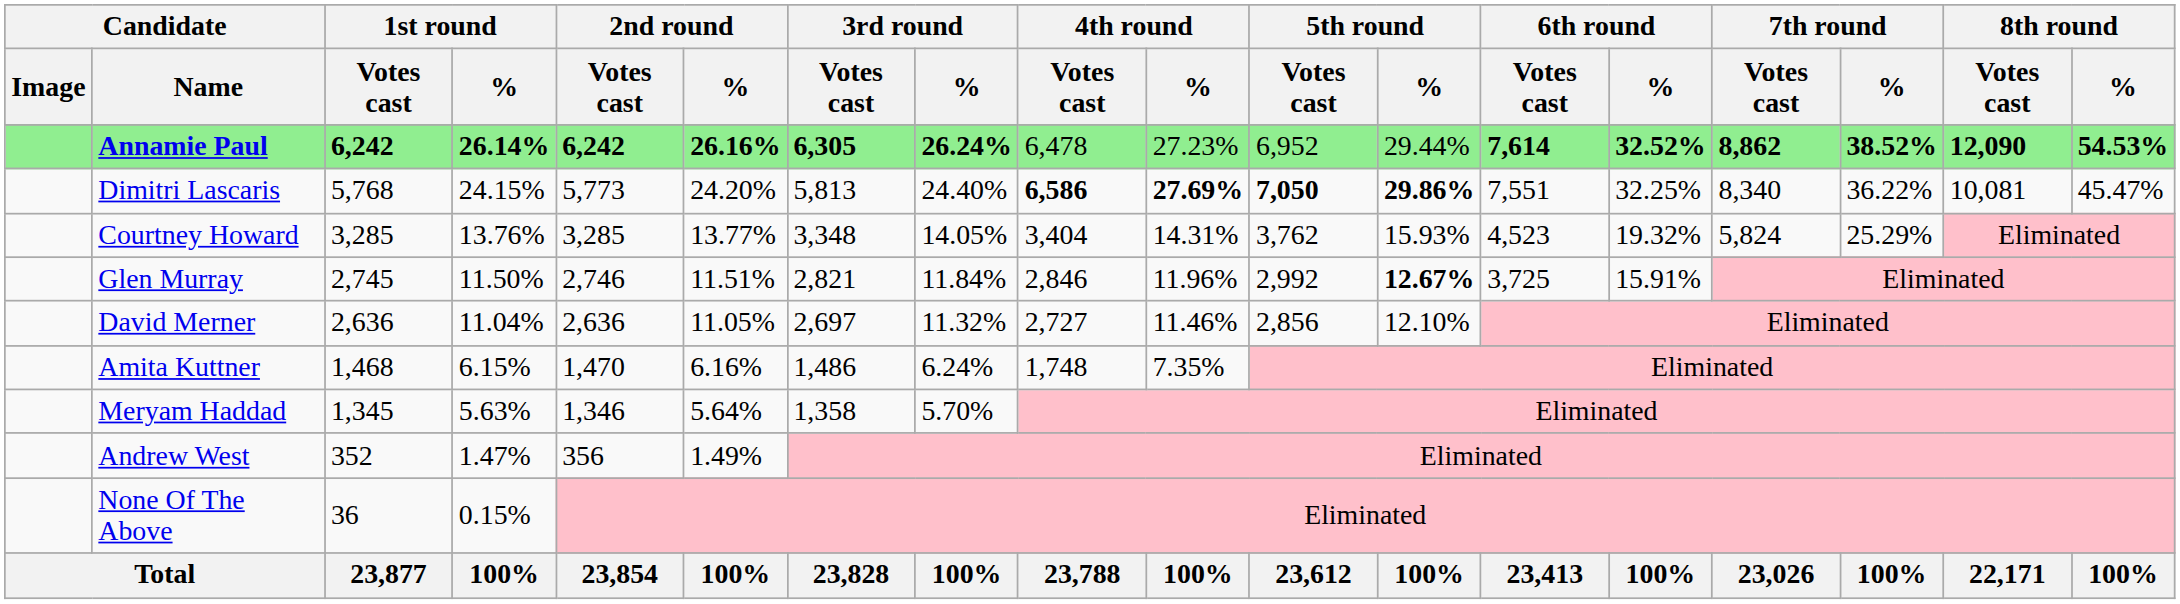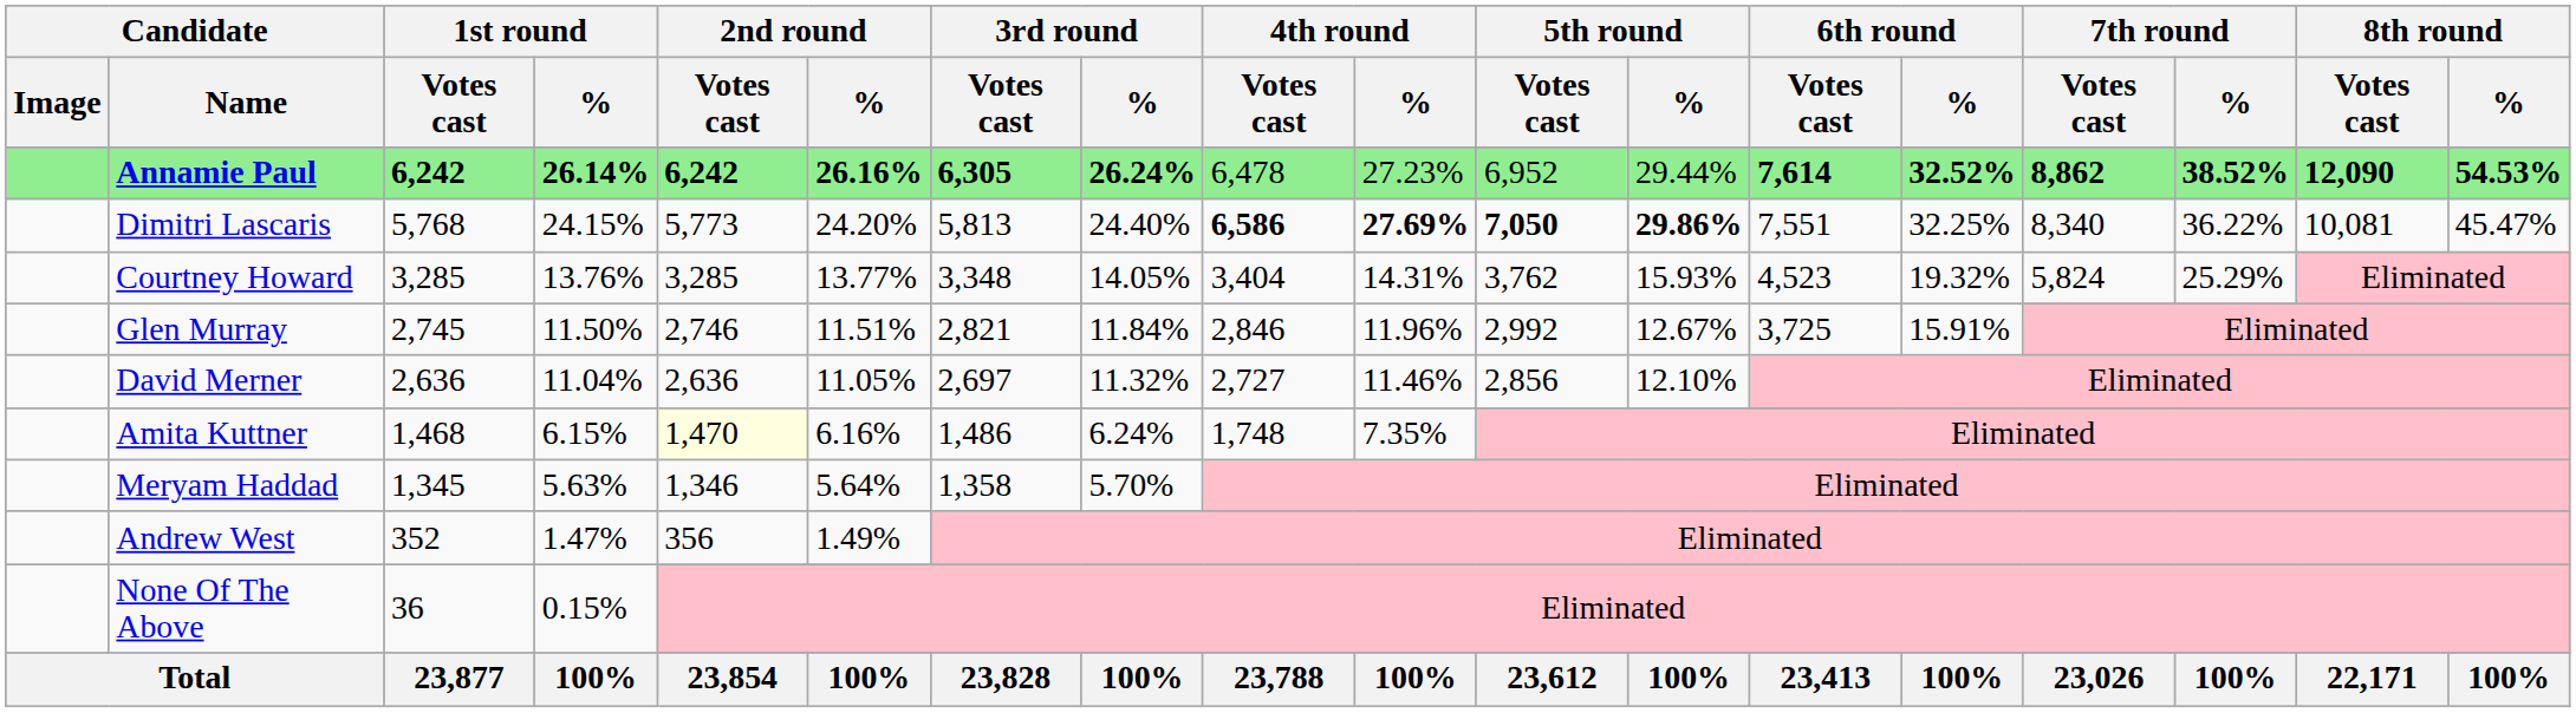Glen Murray | 5th round / %: bold -> normal
Amita Kuttner | 2nd round / Votes cast: no background -> lightyellow background
